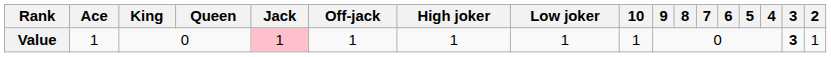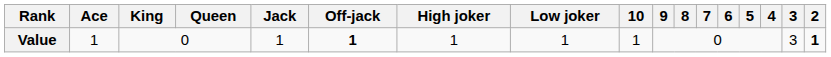Value | Jack: pink background -> no background
Value | Off-jack: normal -> bold
Value | 3: bold -> normal
Value | 2: normal -> bold
